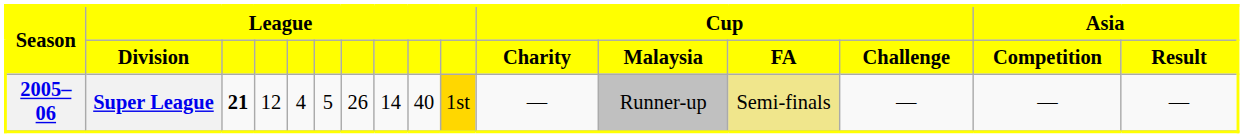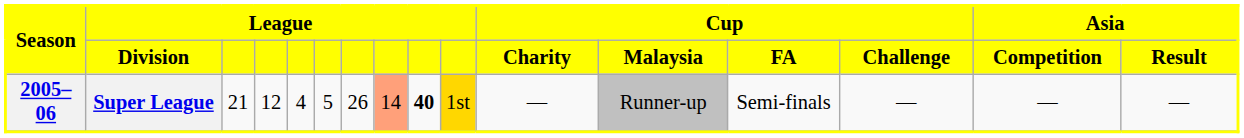Super League | column 3: bold -> normal
Super League | column 8: no background -> lightsalmon background
Super League | column 9: normal -> bold
Super League | Cup / FA: khaki background -> no background
